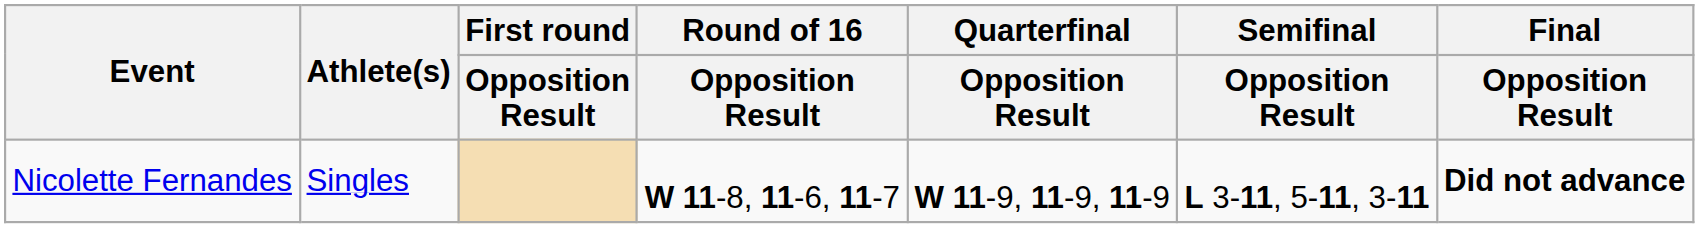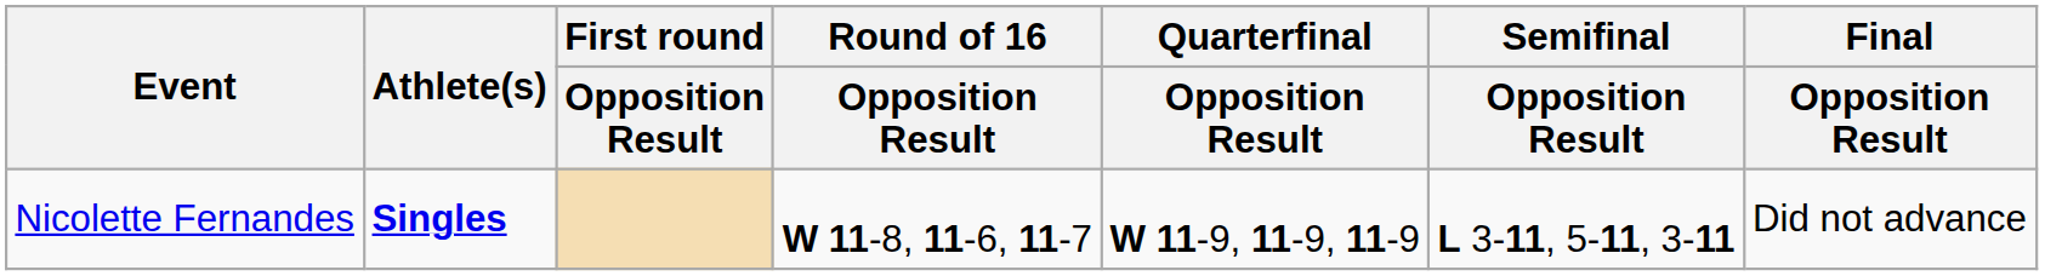Nicolette Fernandes | Athlete(s): normal -> bold
Nicolette Fernandes | Final / Opposition Result: bold -> normal
